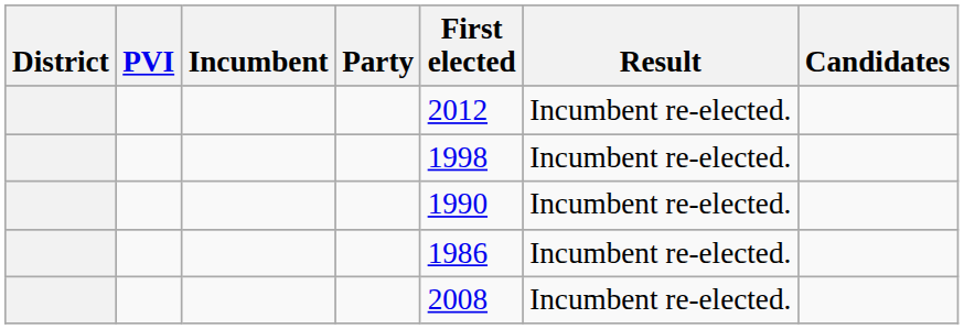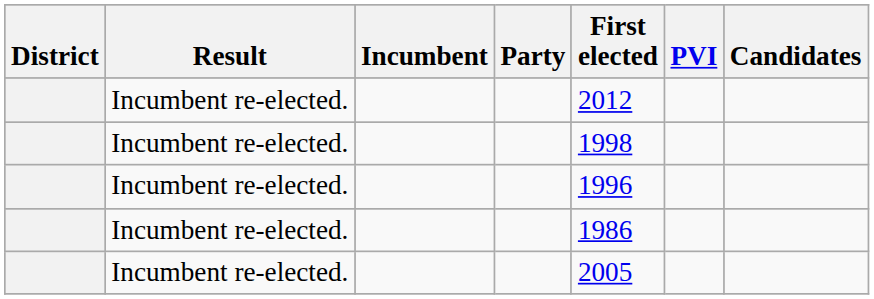columns swapped: PVI <-> Result
row 4 | First elected: 1990 -> 1996
row 6 | First elected: 2008 -> 2005
